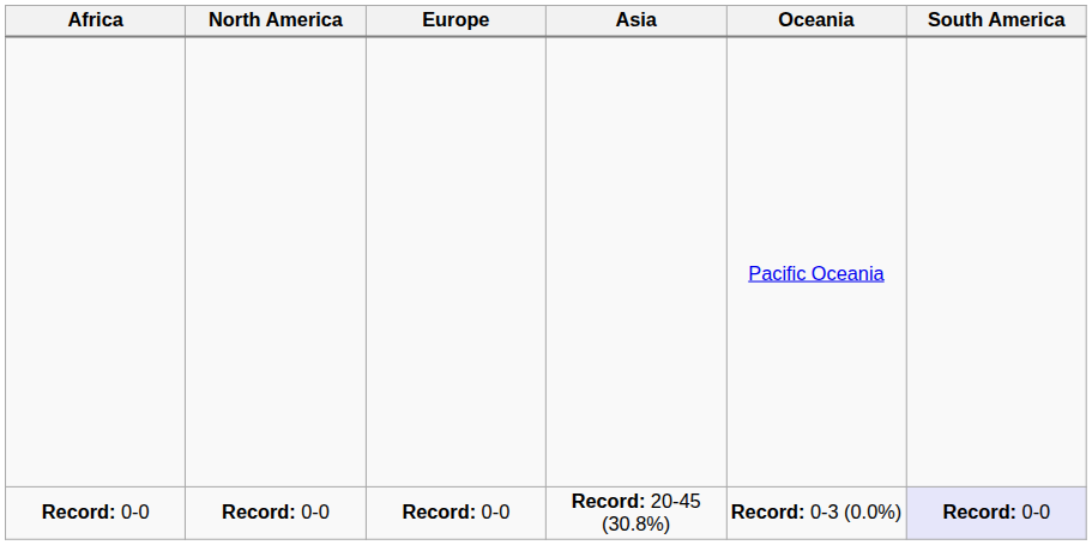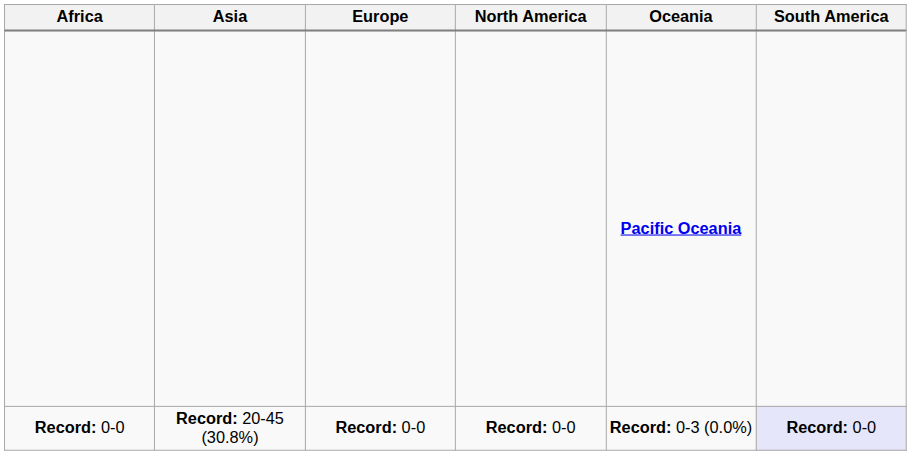columns swapped: Asia <-> North America
row 2 | Oceania: normal -> bold
